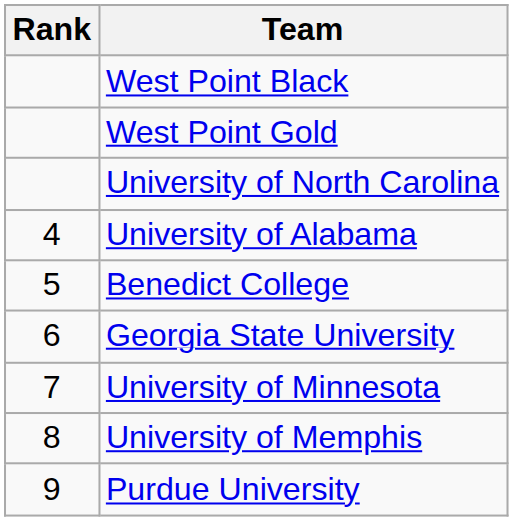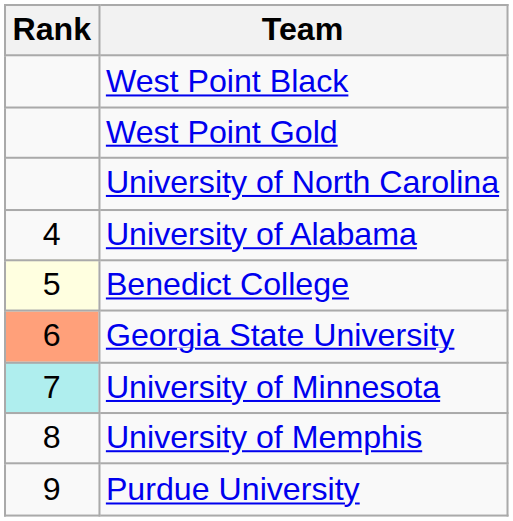Benedict College | Rank: no background -> lightyellow background
Georgia State University | Rank: no background -> lightsalmon background
University of Minnesota | Rank: no background -> paleturquoise background
